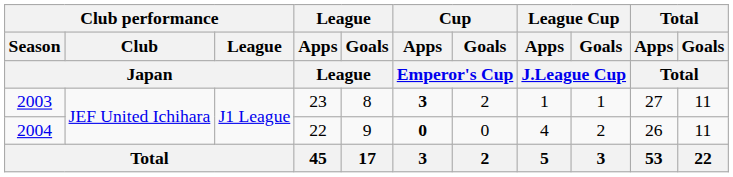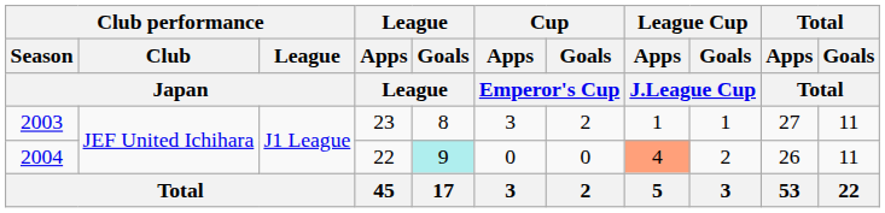2003 | Cup / Apps / Emperor's Cup: bold -> normal
2004 | League / Goals / League: no background -> paleturquoise background
2004 | Cup / Apps / Emperor's Cup: bold -> normal
2004 | League Cup / Apps / J.League Cup: no background -> lightsalmon background
